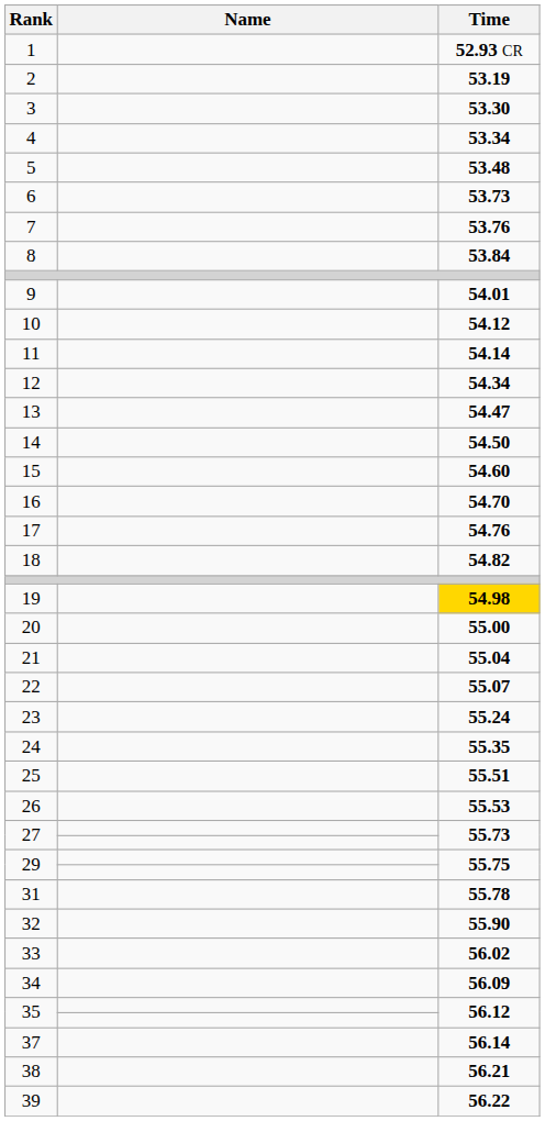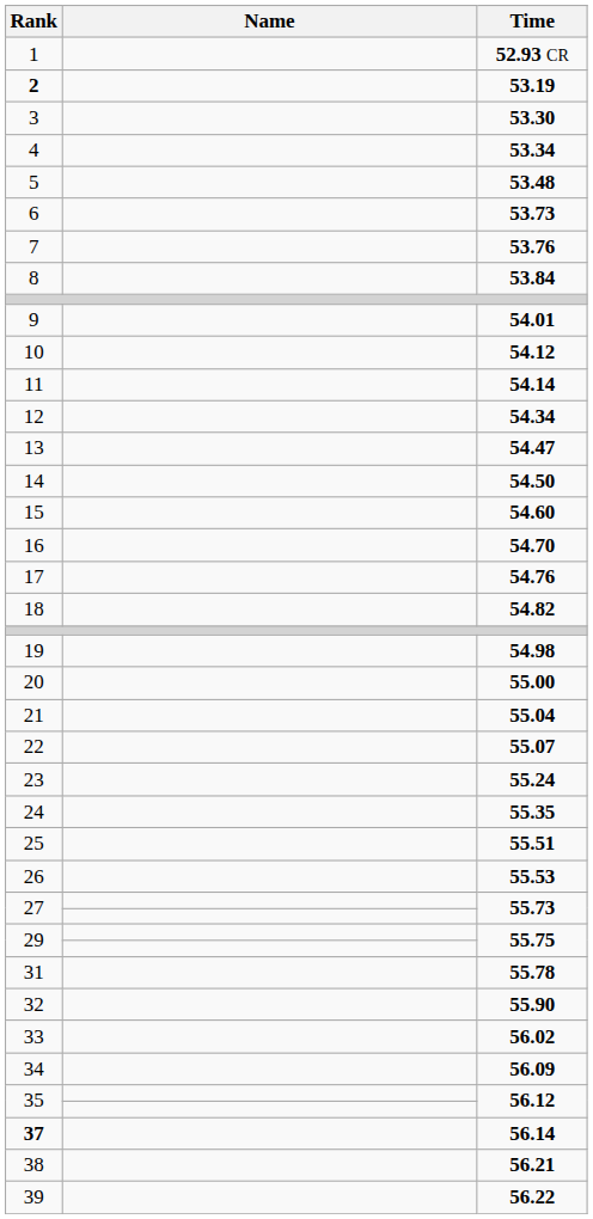2 | Rank: normal -> bold
19 | Time: gold background -> no background
37 | Rank: normal -> bold
